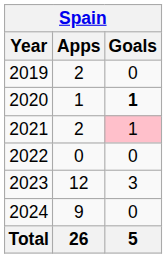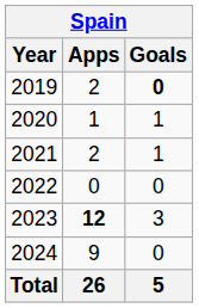2019 | Goals: normal -> bold
2020 | Goals: bold -> normal
2021 | Goals: pink background -> no background
2023 | Apps: normal -> bold
